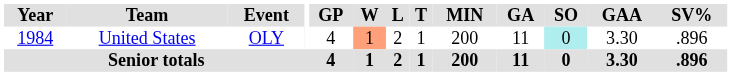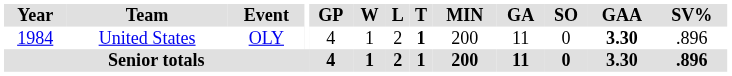United States | W: lightsalmon background -> no background
United States | T: normal -> bold
United States | SO: paleturquoise background -> no background
United States | GAA: normal -> bold
